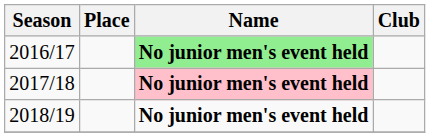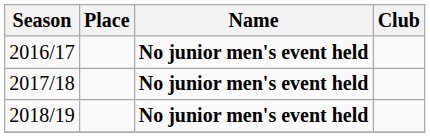2016/17 | Name: lightgreen background -> no background
2017/18 | Name: pink background -> no background
